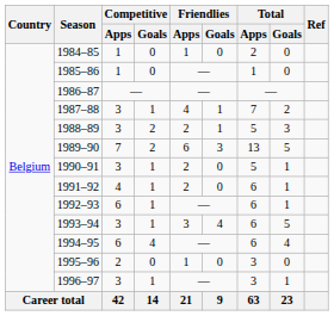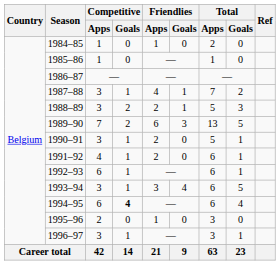1994–95 | Competitive / Goals: normal -> bold
